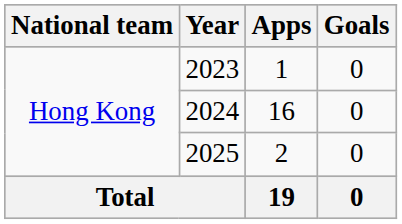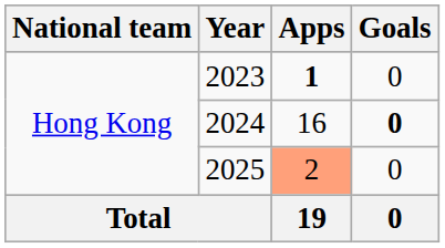2023 | Apps: normal -> bold
2024 | Goals: normal -> bold
2025 | Apps: no background -> lightsalmon background
